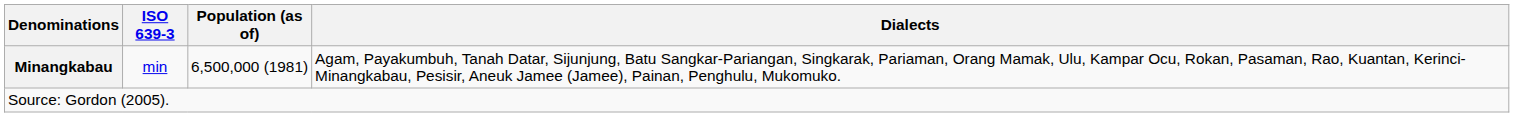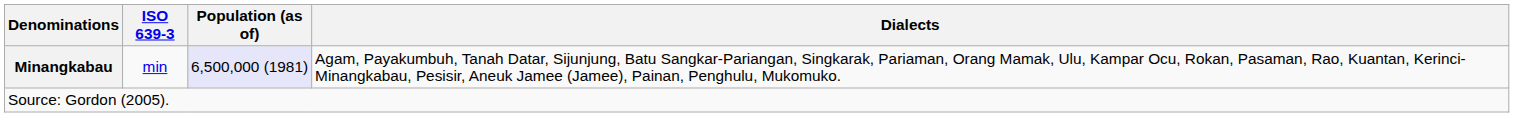Minangkabau | Population (as of): no background -> lavender background
